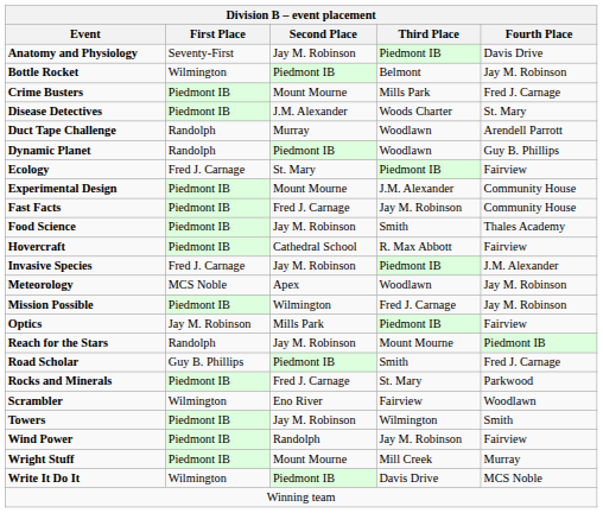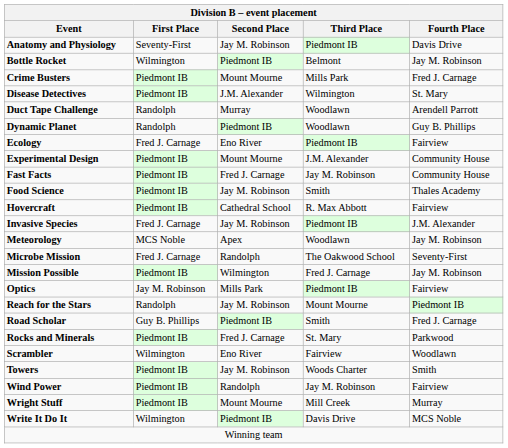Disease Detectives | Third Place: Woods Charter -> Wilmington
Ecology | Second Place: St. Mary -> Eno River
+ row: Microbe Mission | Fred J. Carnage | Randolph | The Oakwood School | Seventy-First
Towers | Third Place: Wilmington -> Woods Charter
